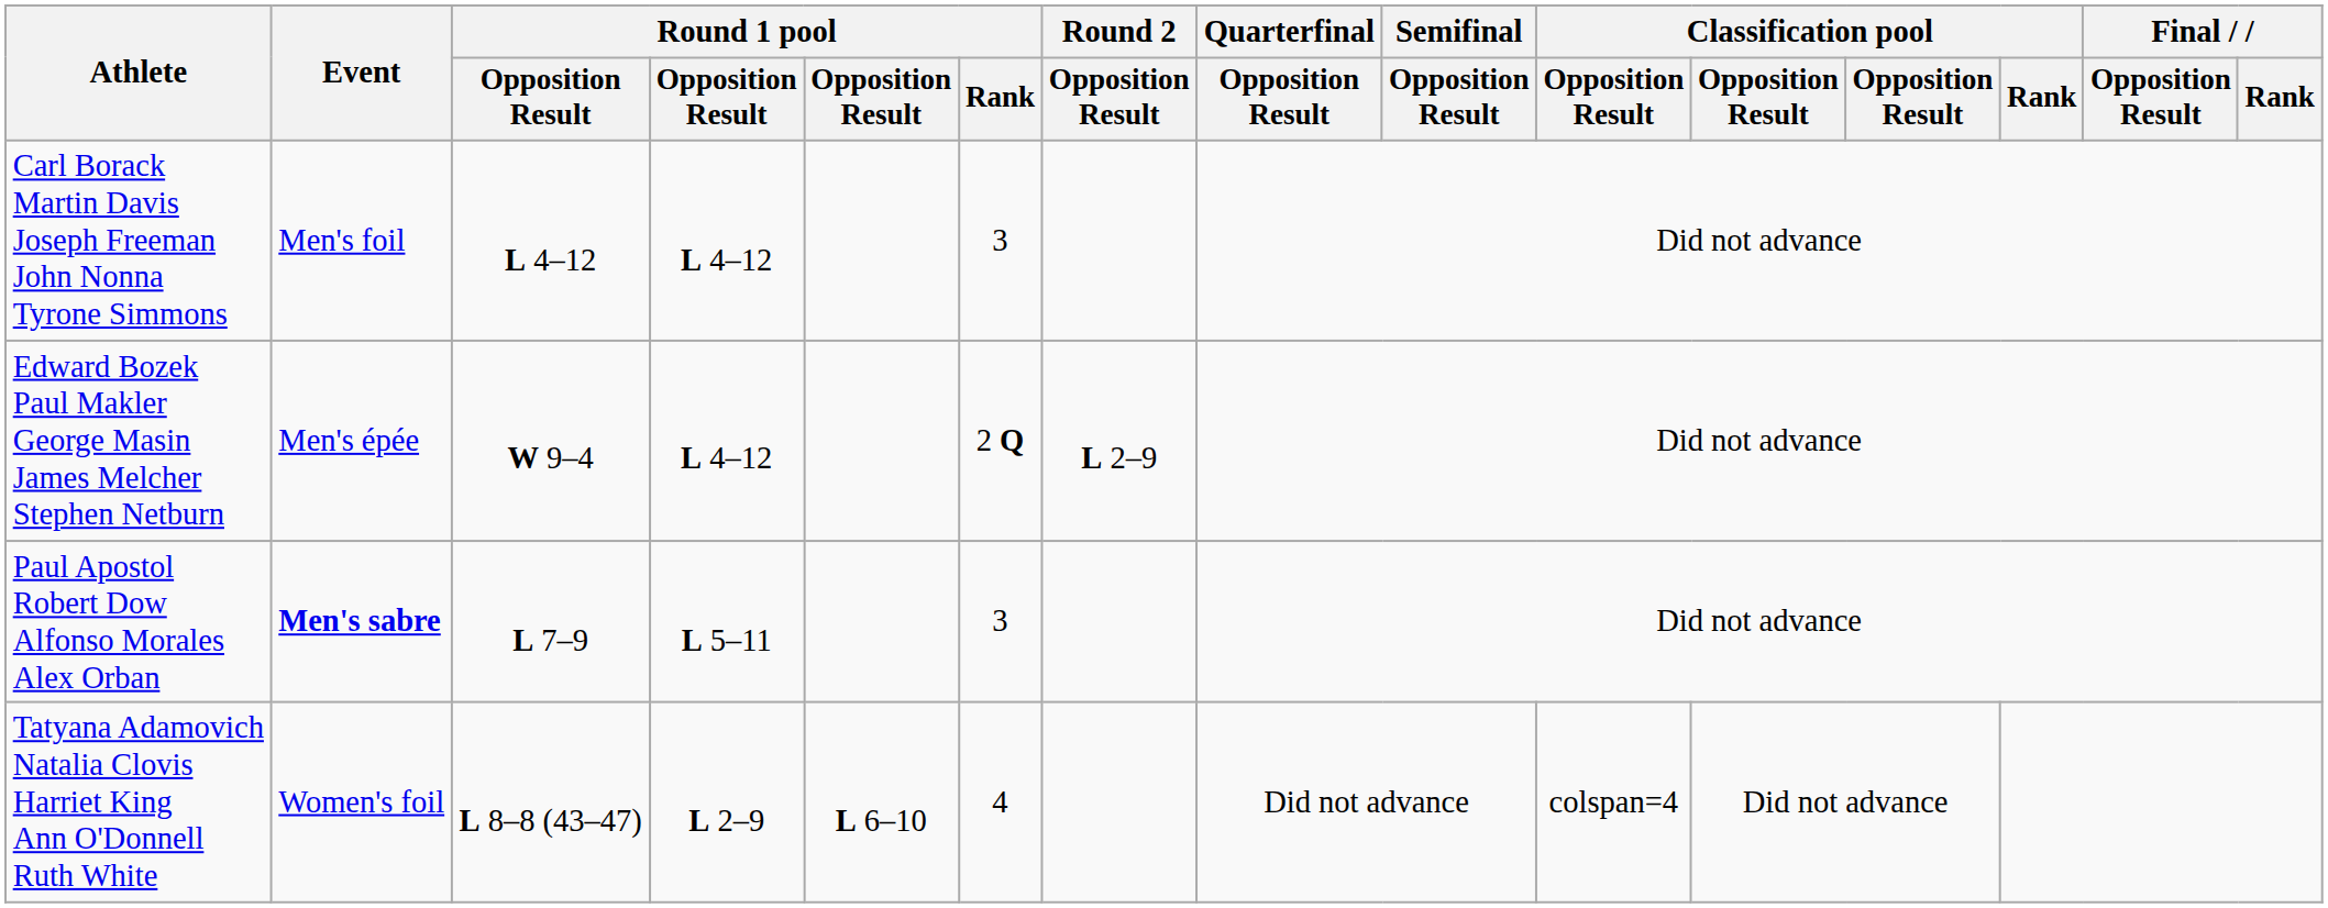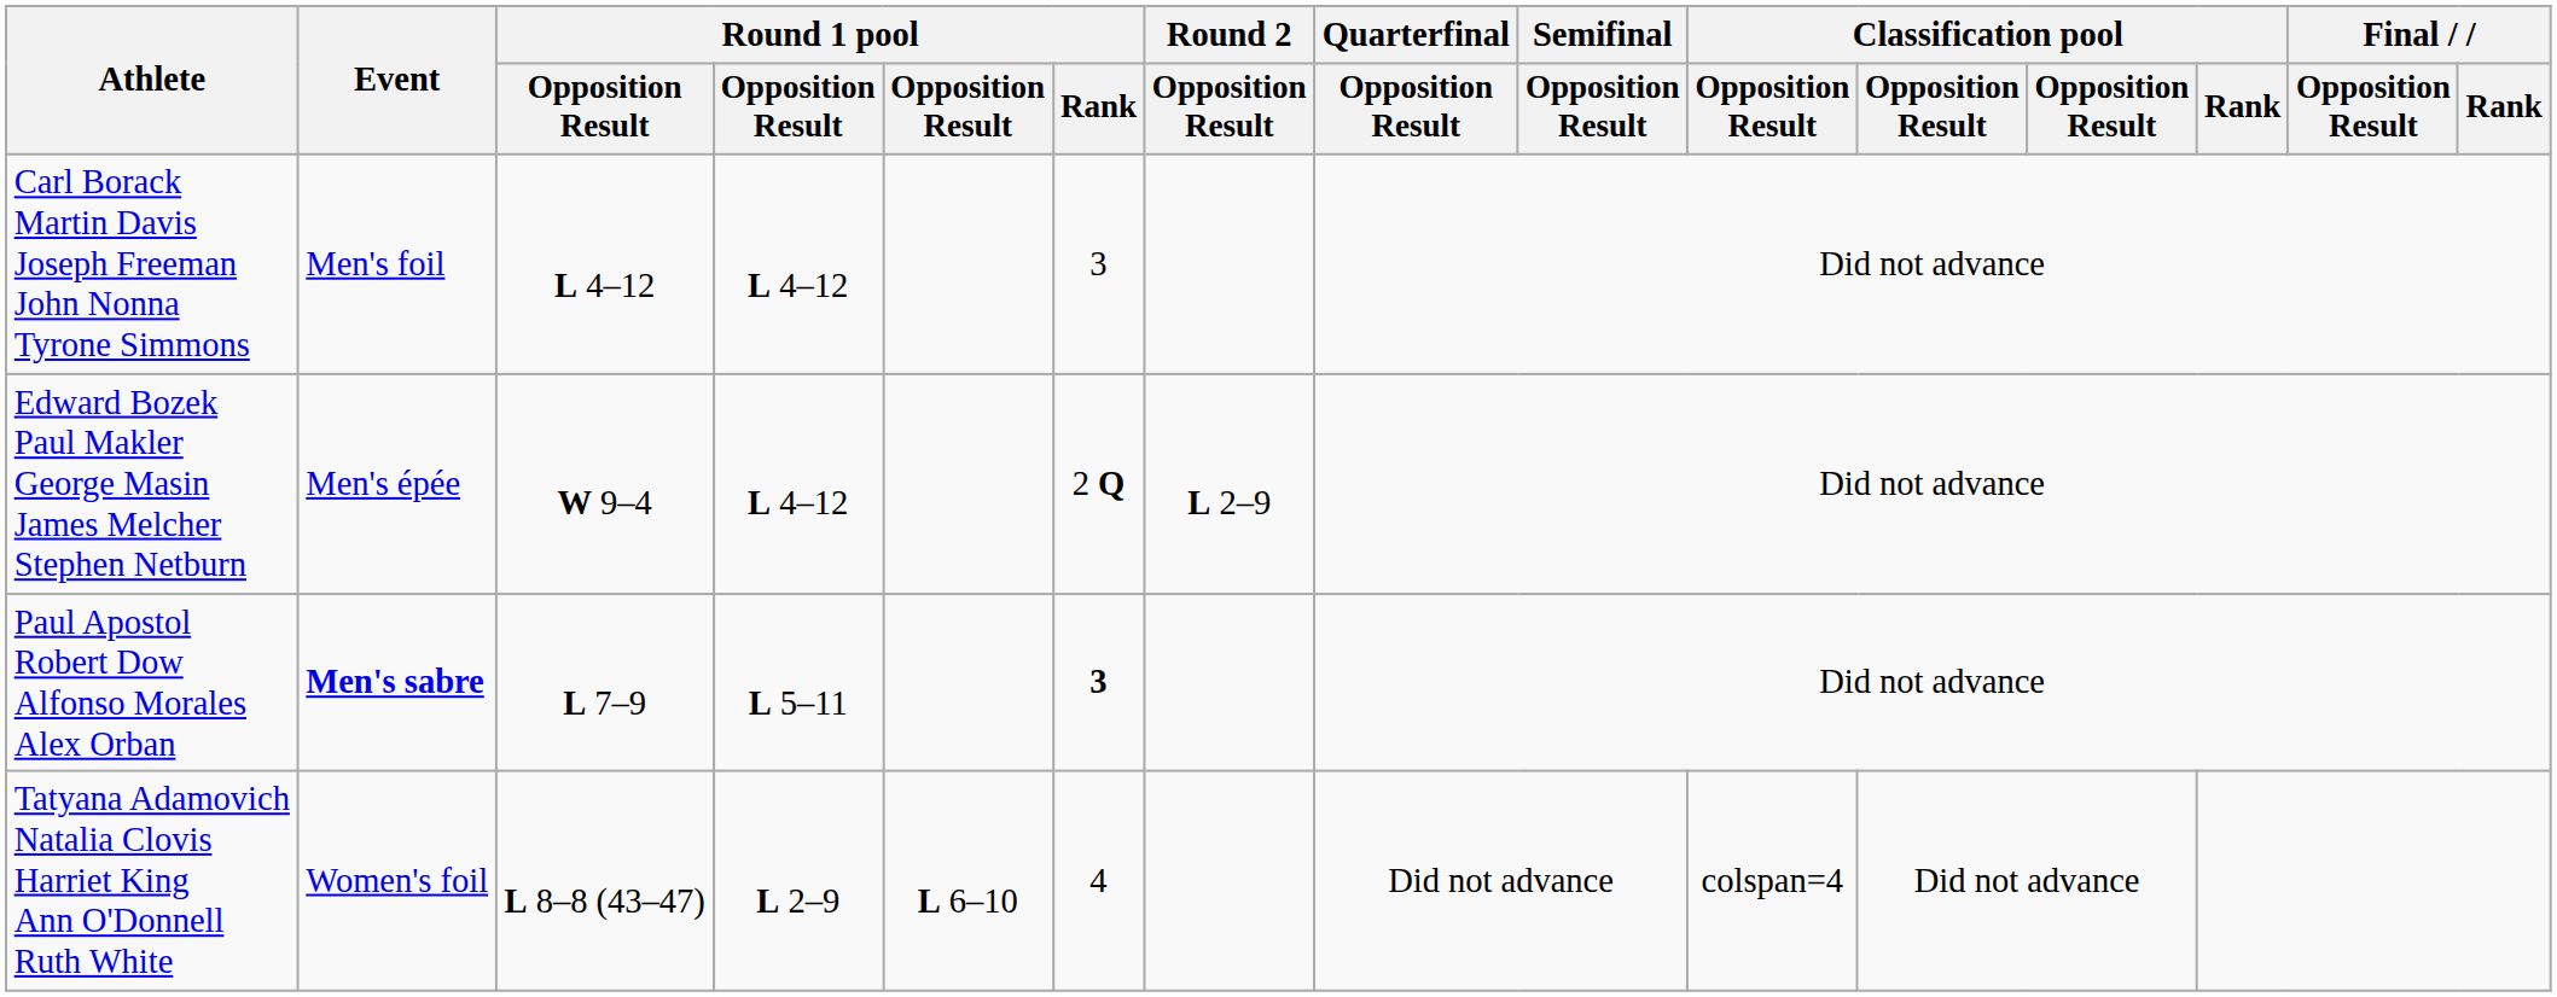Paul Apostol Robert Dow Alfonso Morales Alex Orban | Round 1 pool / Rank: normal -> bold
